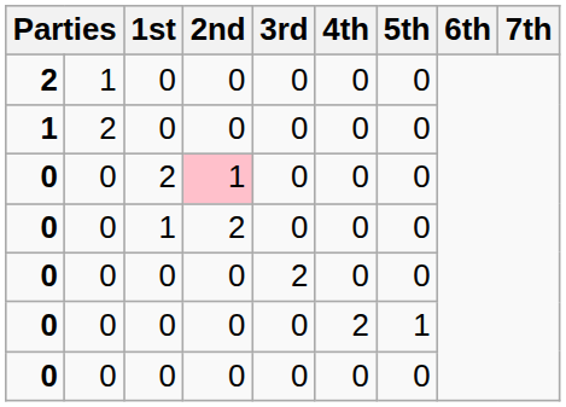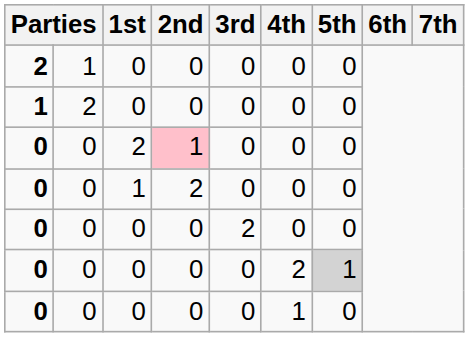row 7 | 5th: no background -> lightgrey background
row 8 | 4th: 0 -> 1
